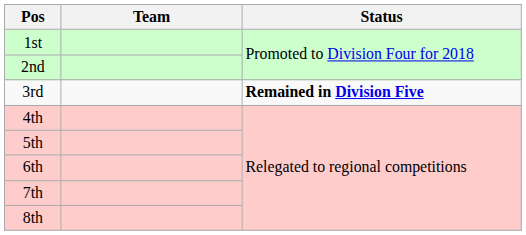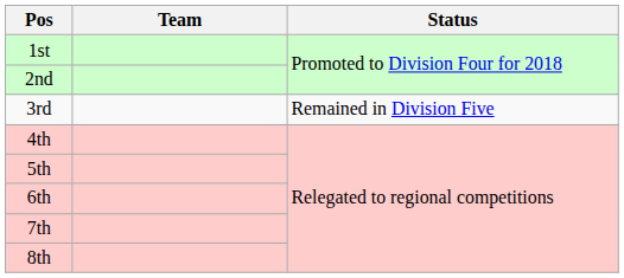3rd | Status: bold -> normal
